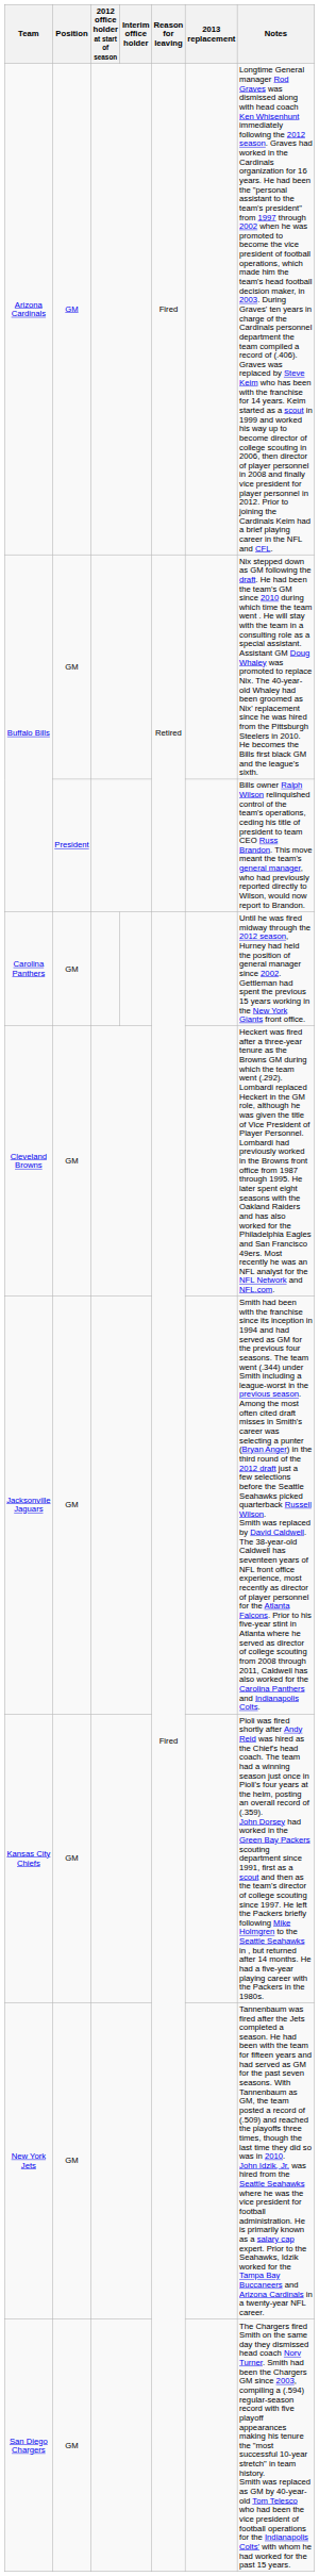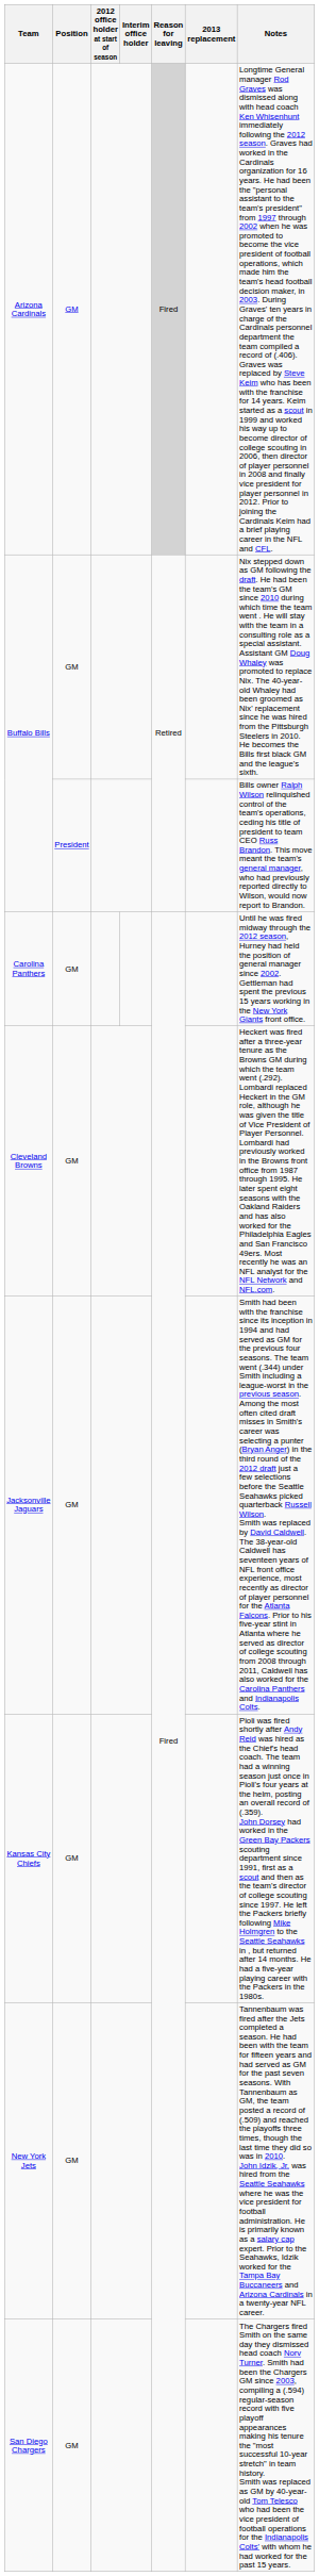Arizona Cardinals | Reason for leaving: no background -> lightgrey background
